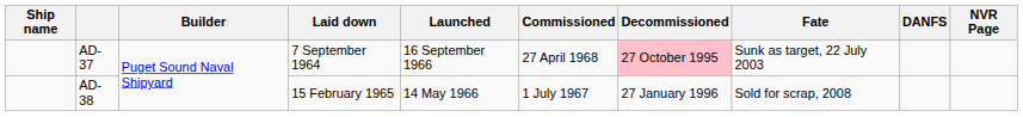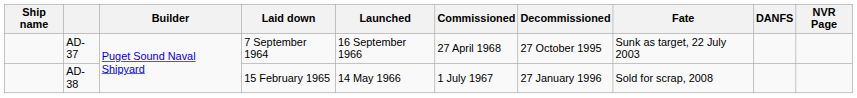AD-37 | Decommissioned: pink background -> no background
